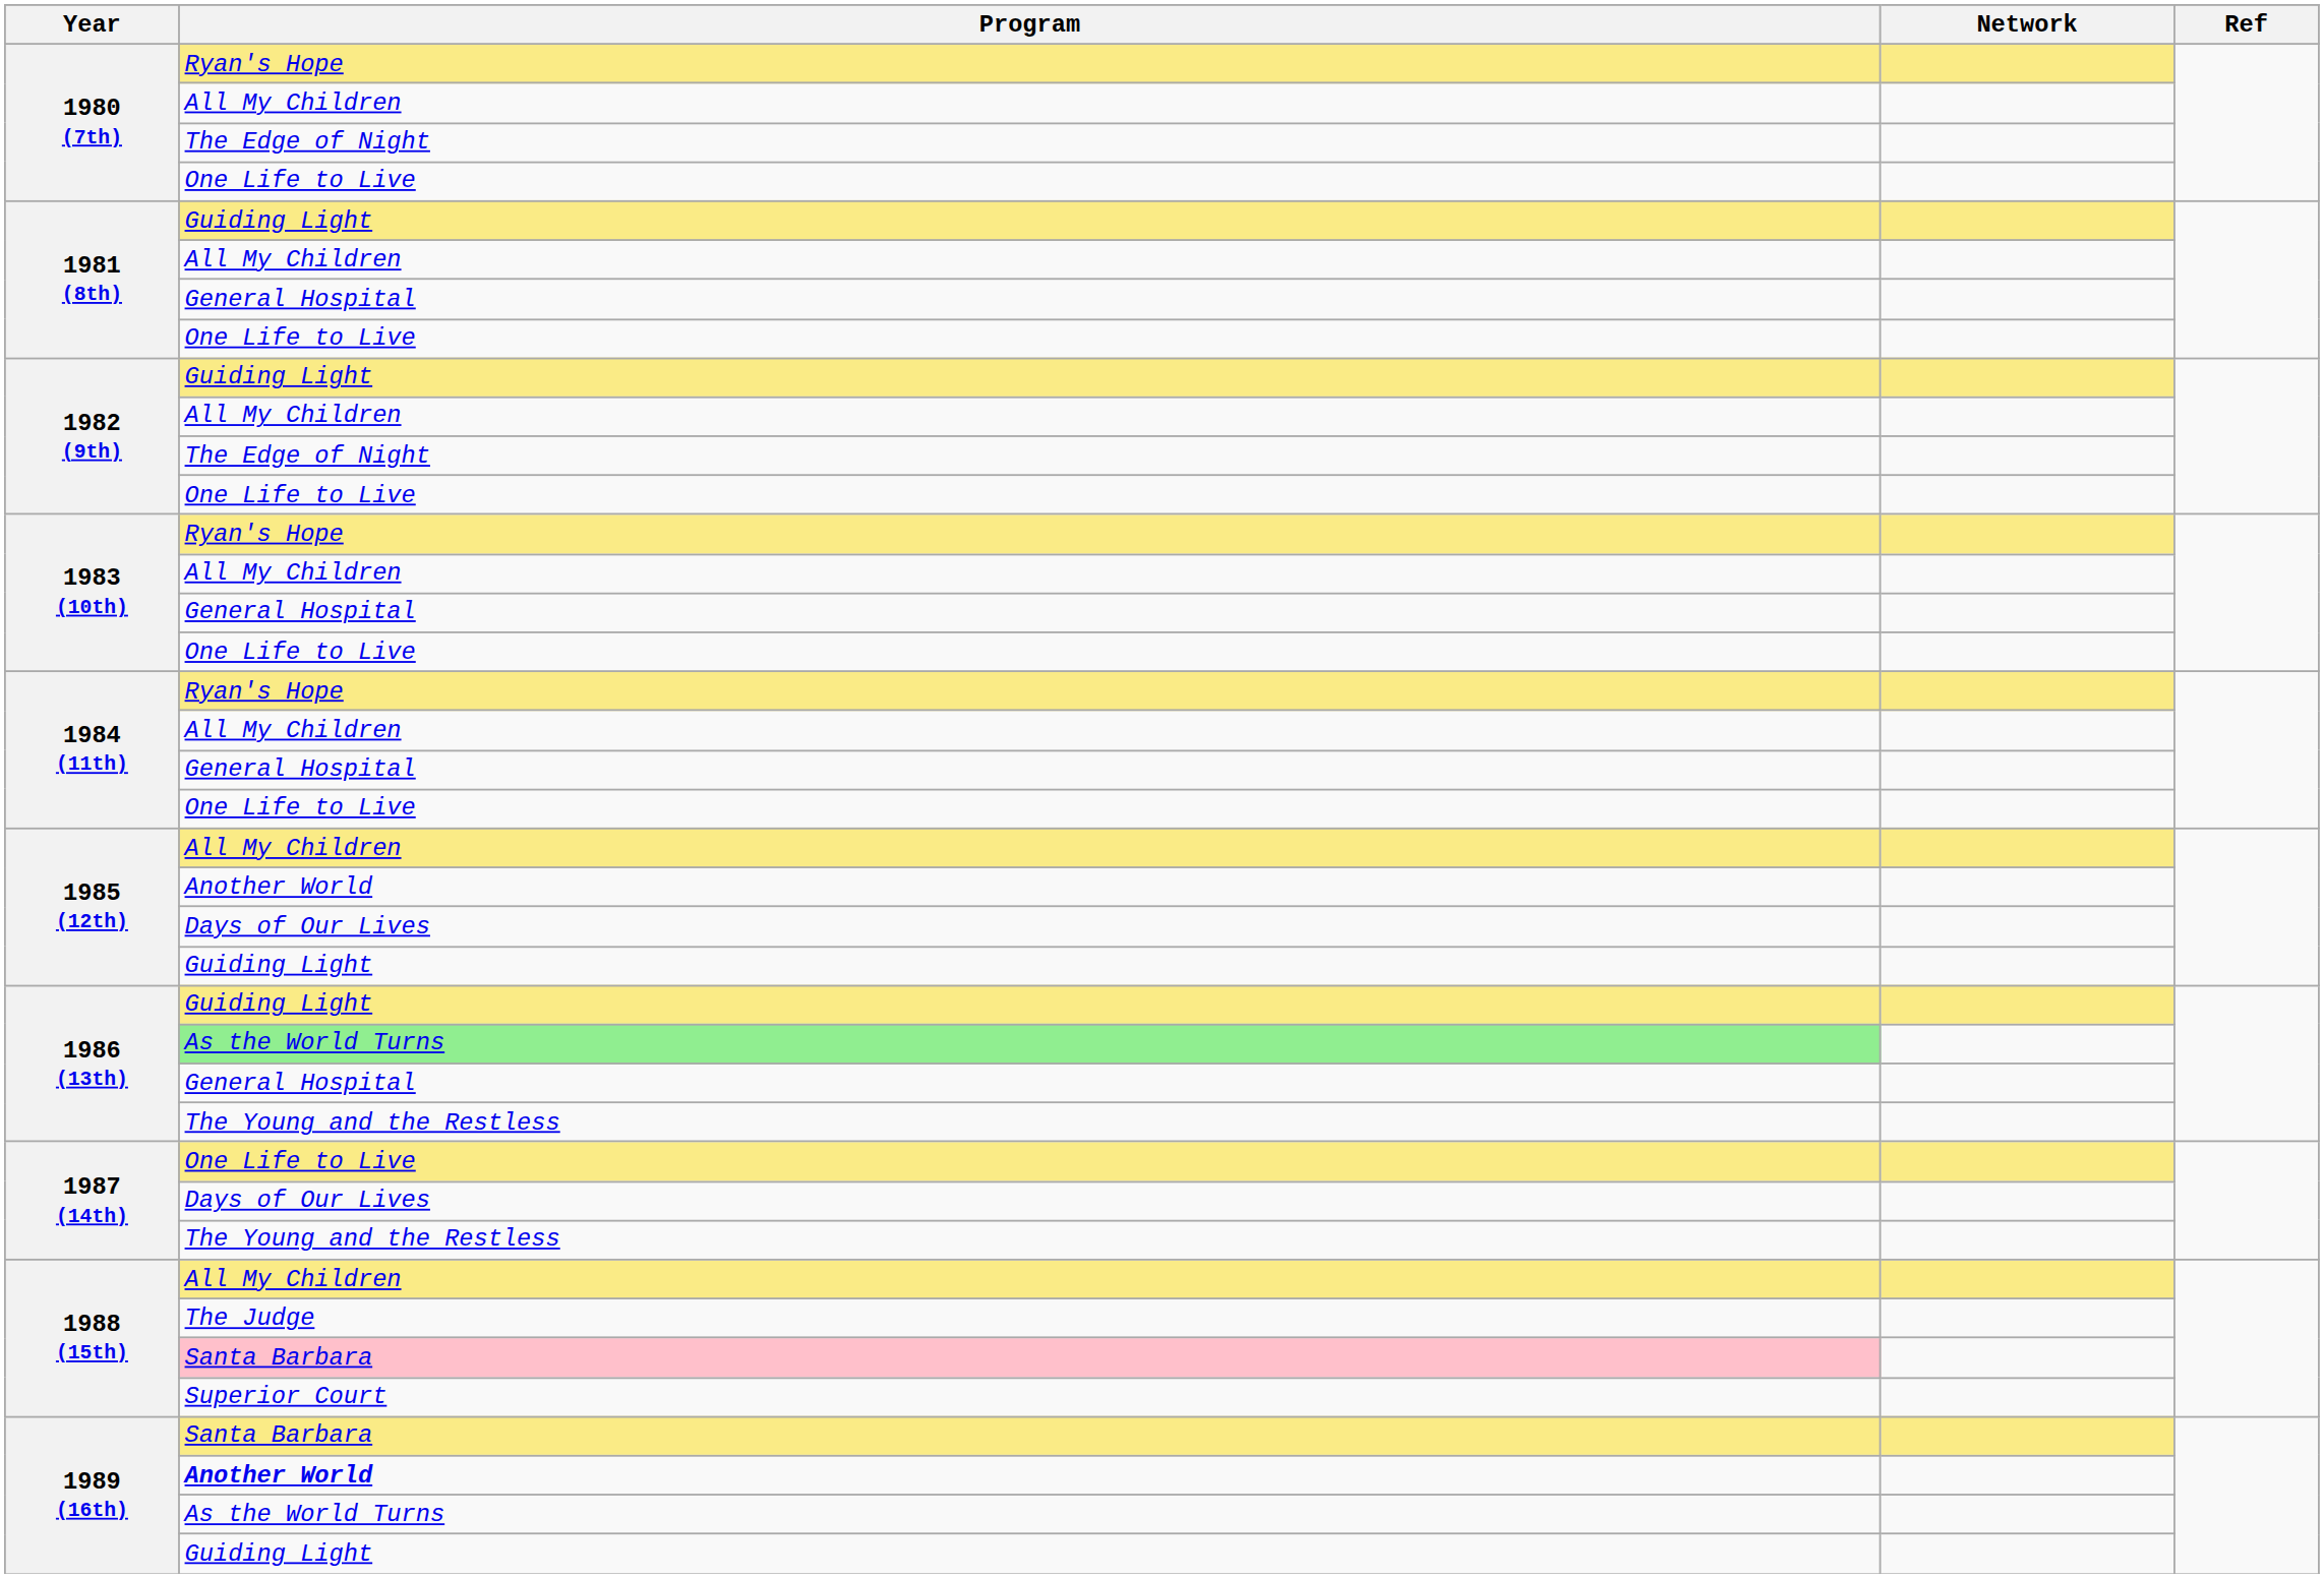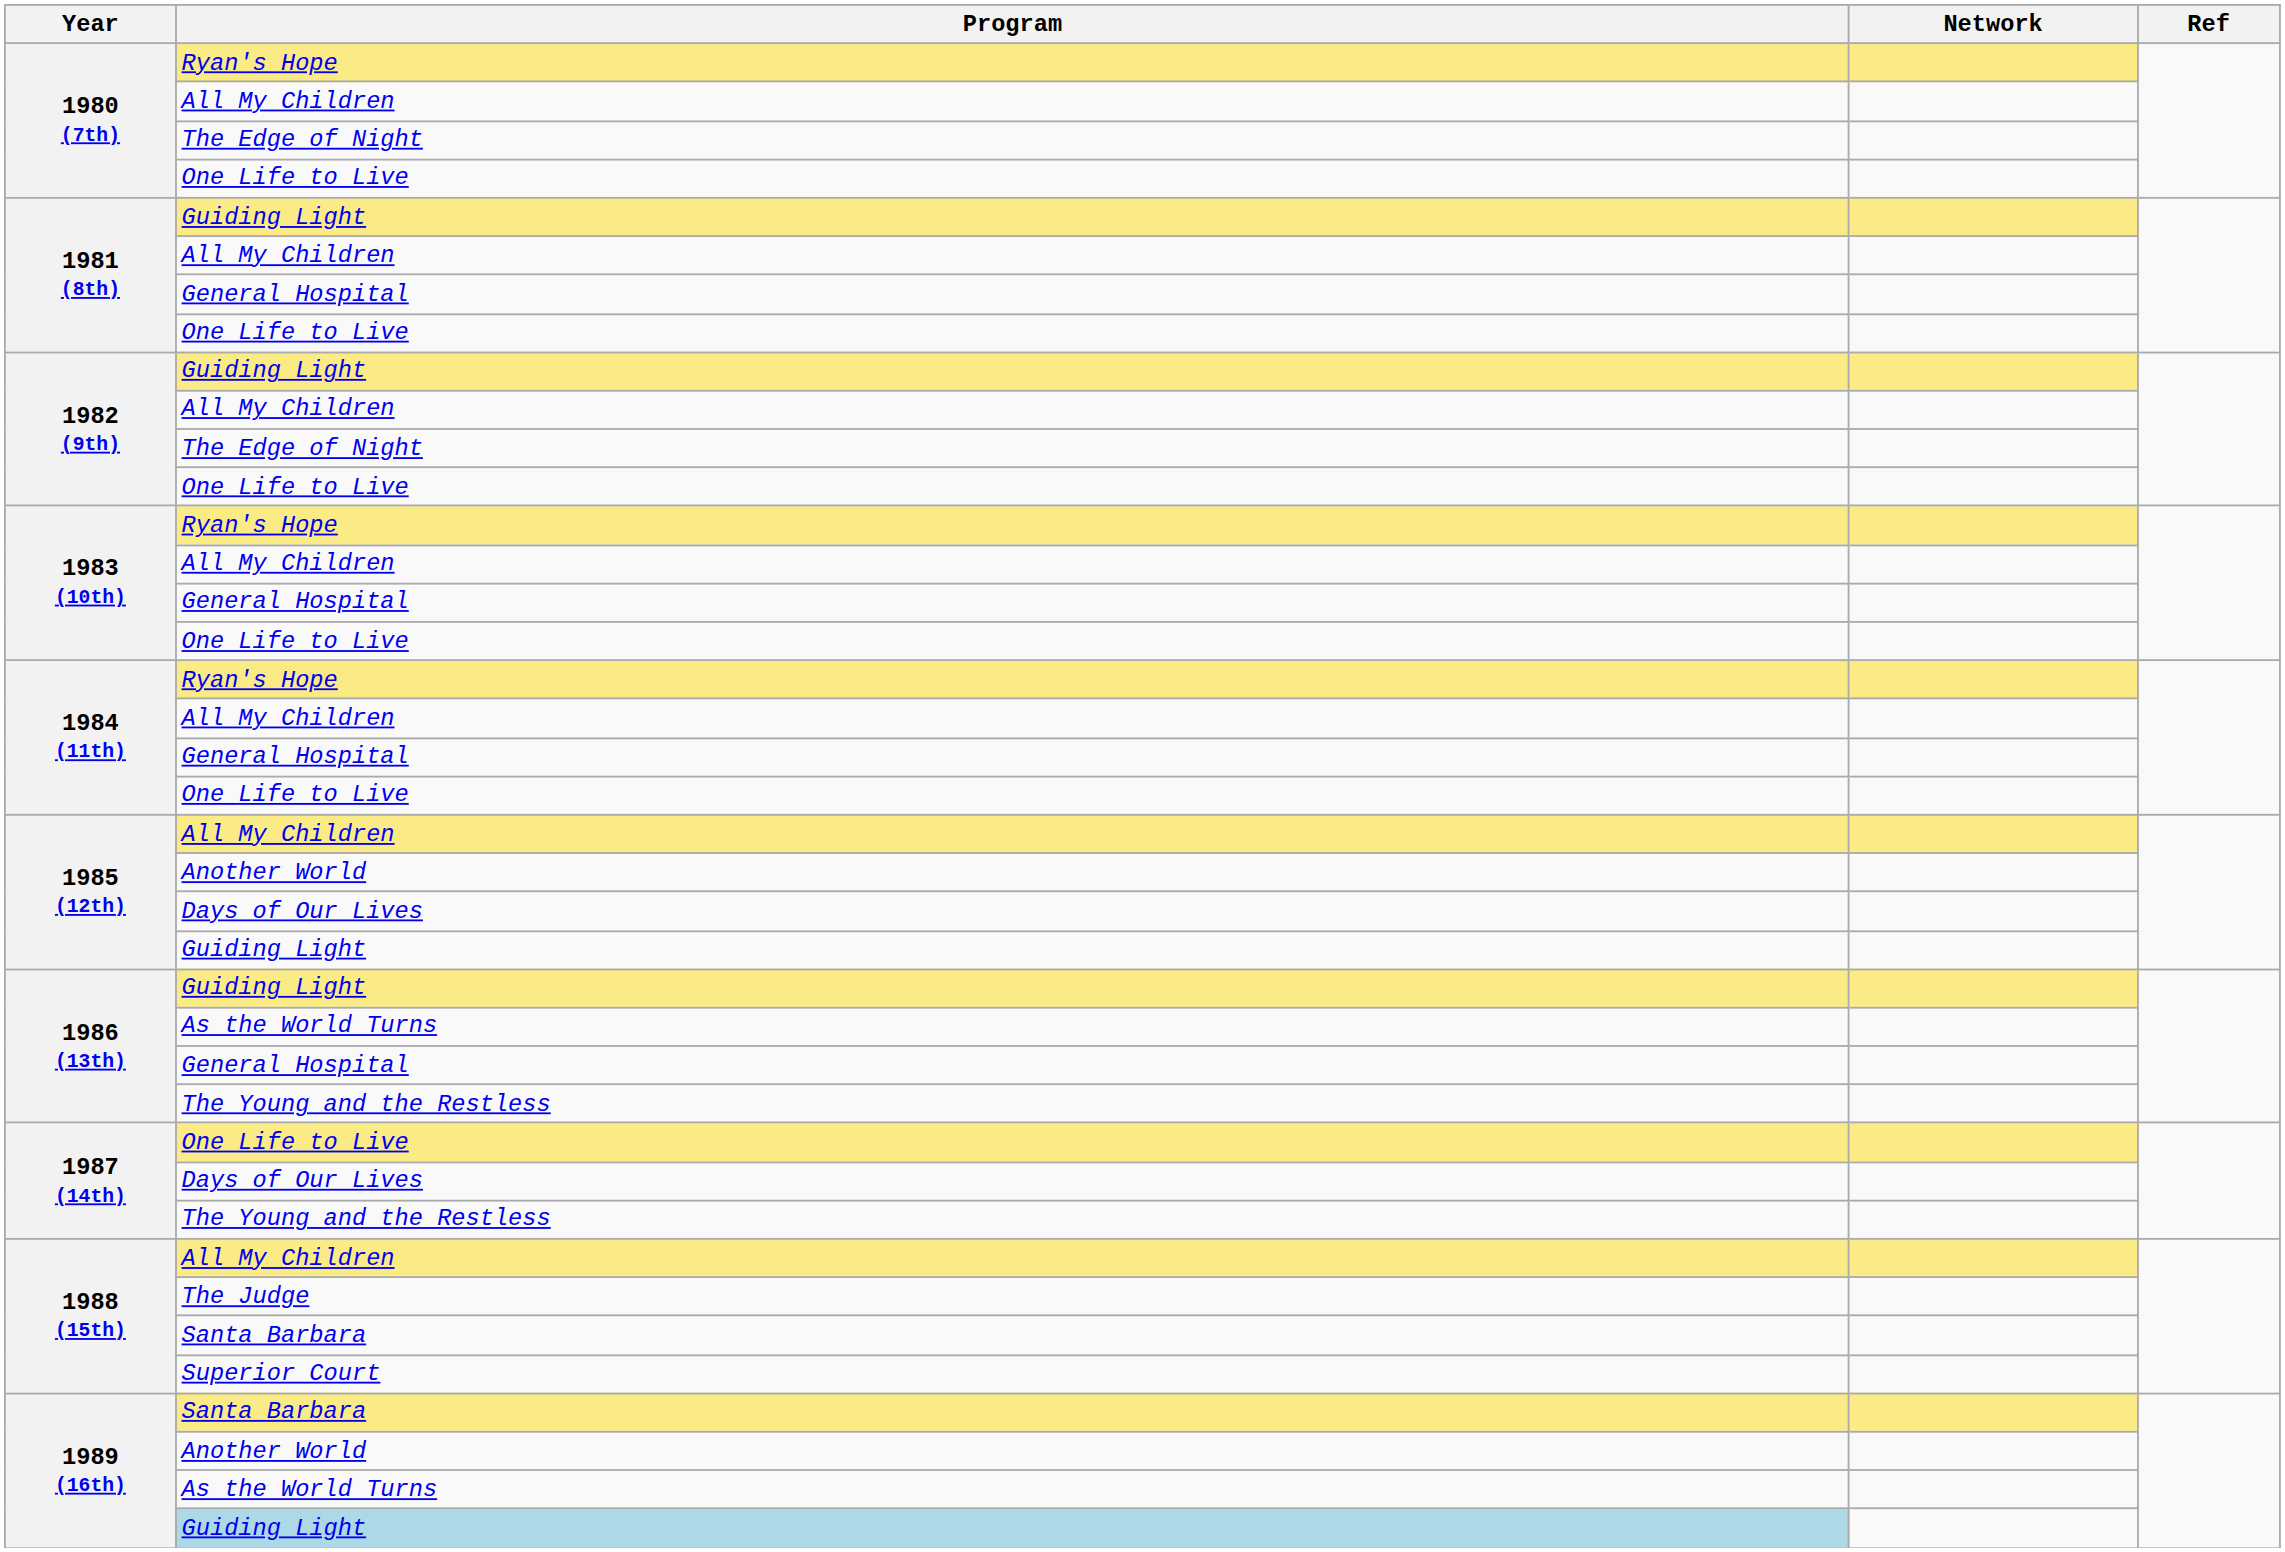1986 (13th) / As the World Turns | Program: lightgreen background -> no background
1988 (15th) / Santa Barbara | Program: pink background -> no background
1989 (16th) / Another World | Program: bold -> normal
1989 (16th) / Guiding Light | Program: no background -> lightblue background
